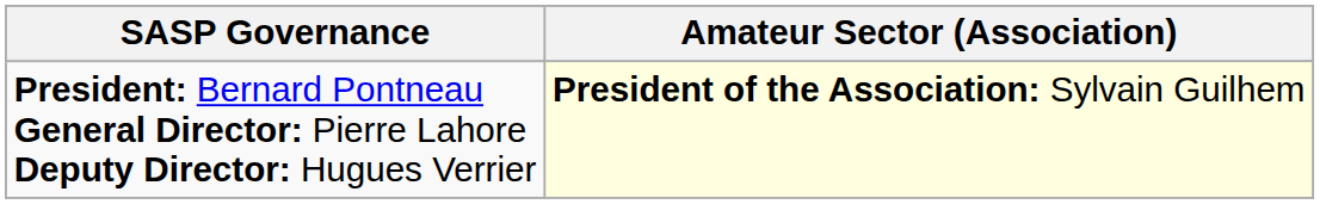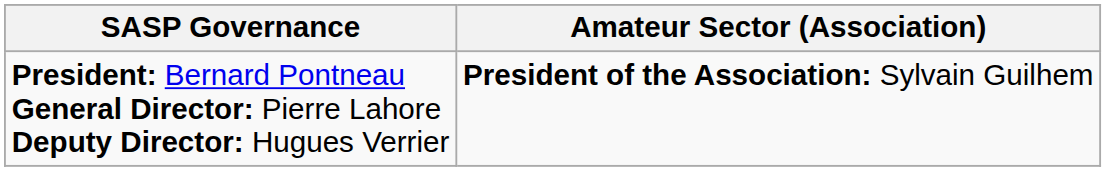row 2 | Amateur Sector (Association): lightyellow background -> no background
